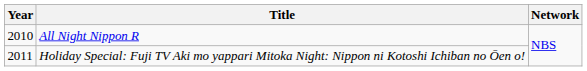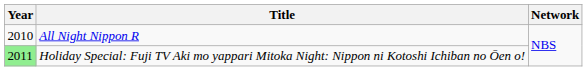row 3 | Year: no background -> lightgreen background
